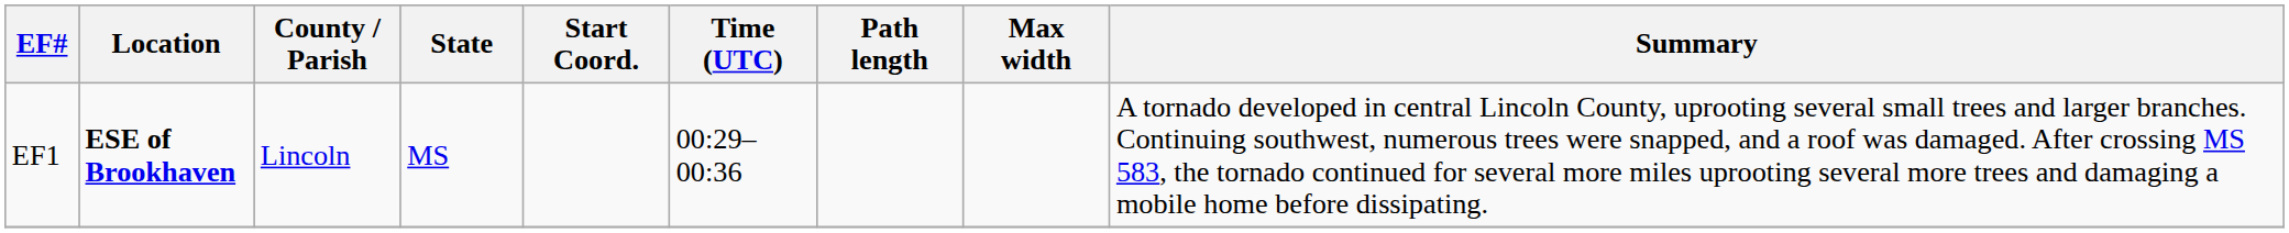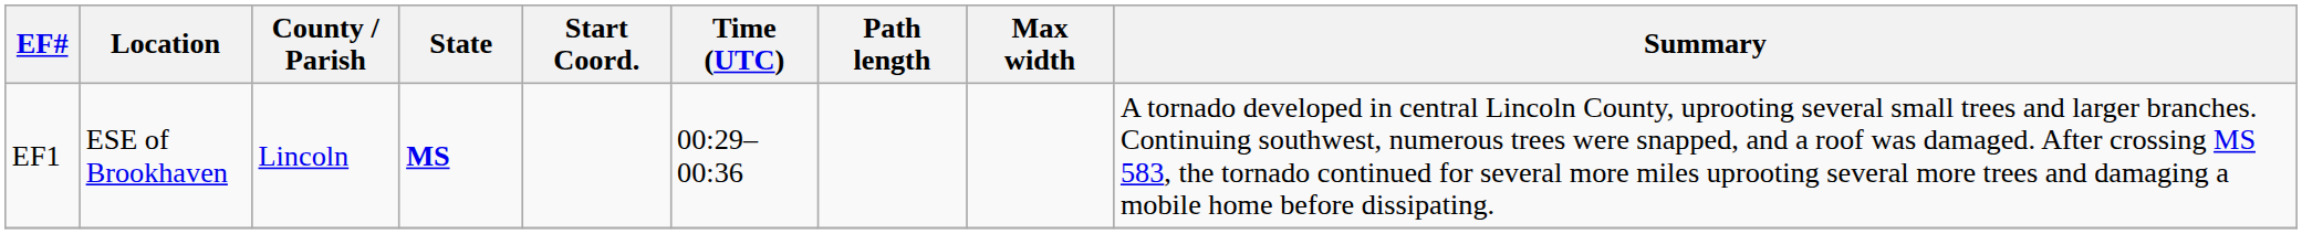EF1 | Location: bold -> normal
EF1 | State: normal -> bold
